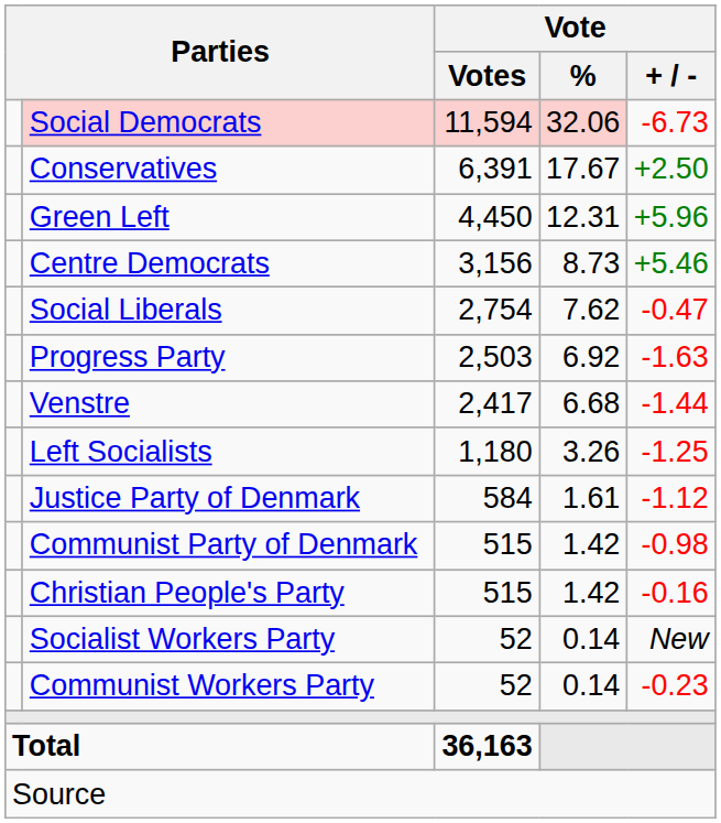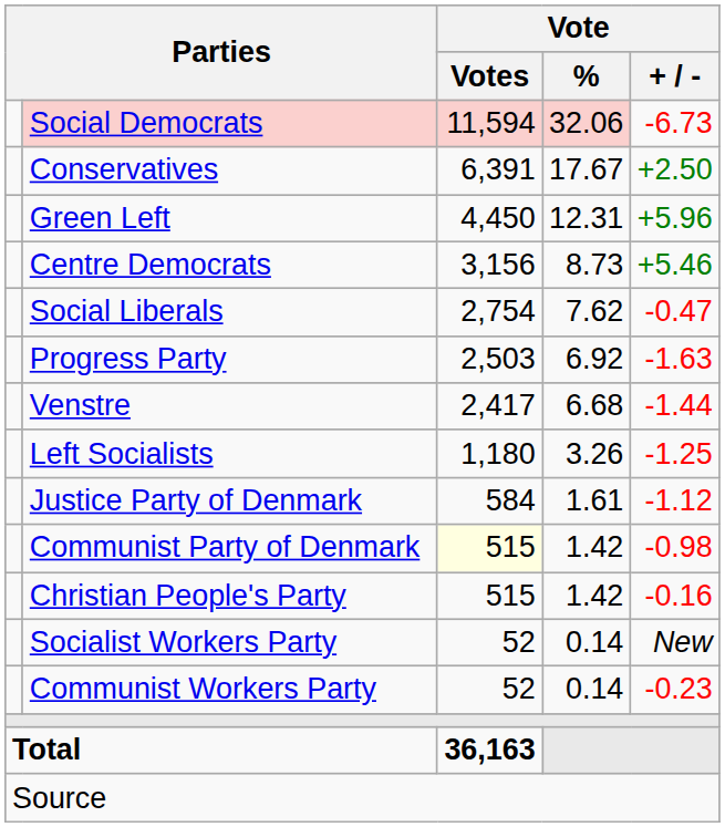Communist Party of Denmark | Vote / Votes: no background -> lightyellow background
